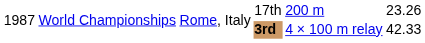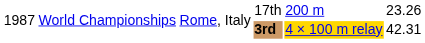row 2 | column 5: no background -> gold background
row 2 | column 6: 42.33 -> 42.31
